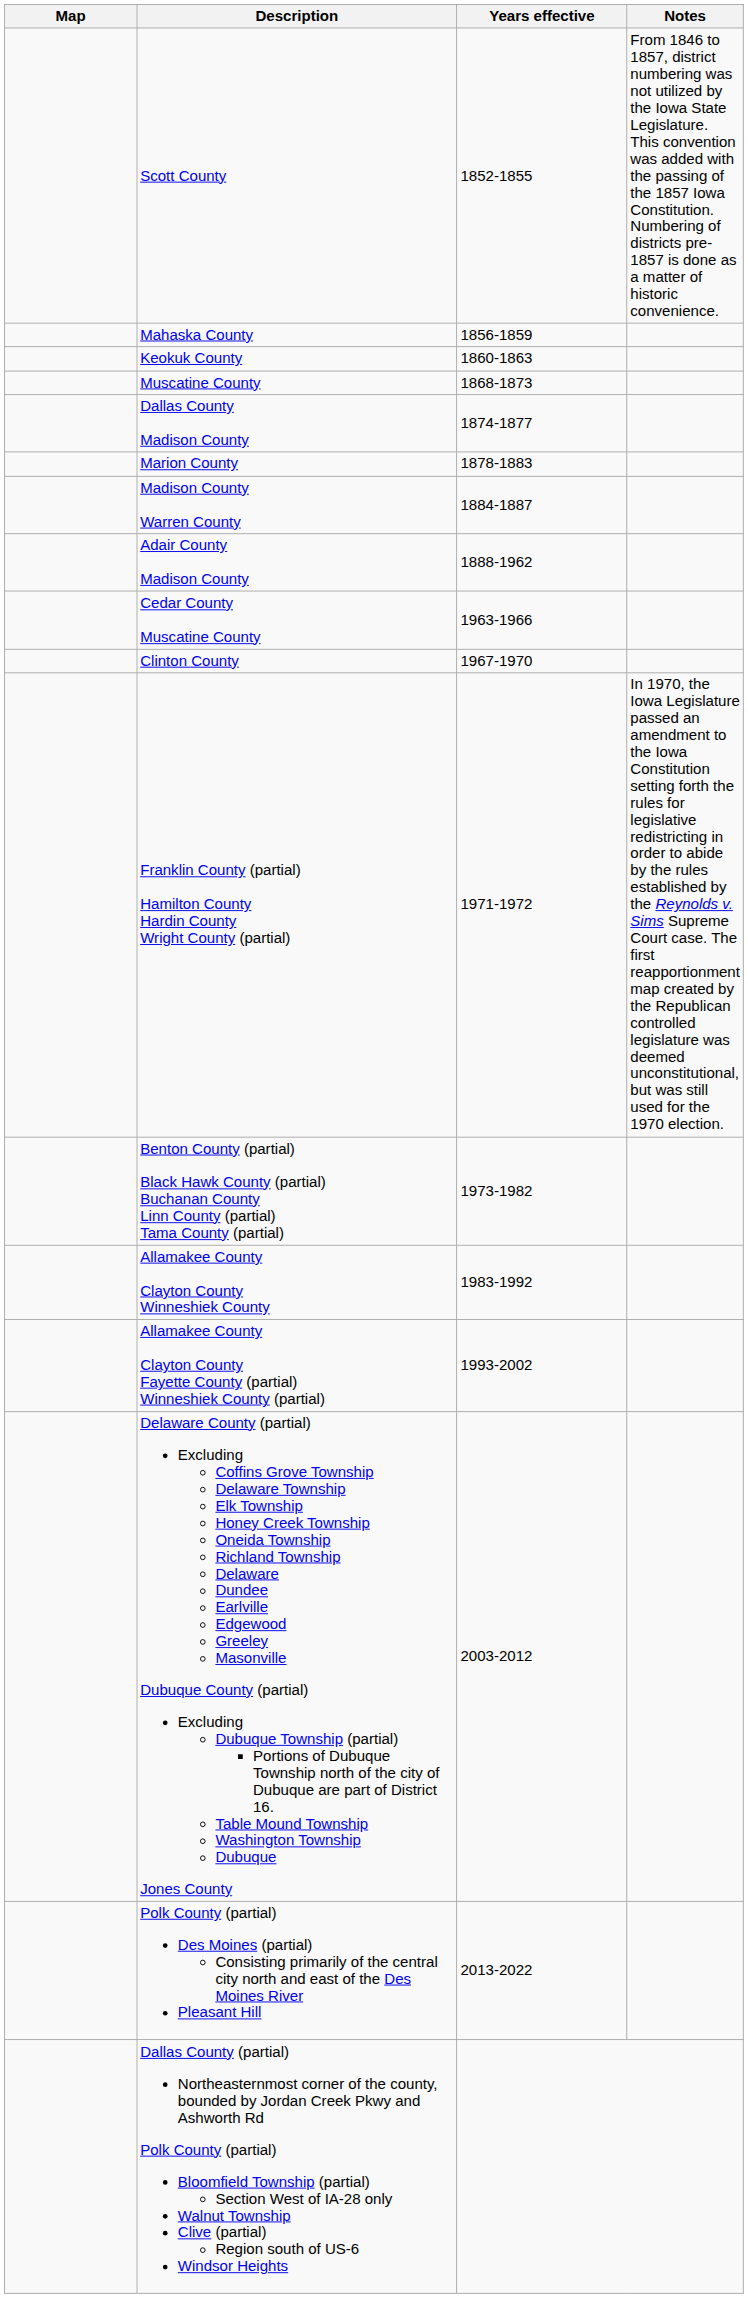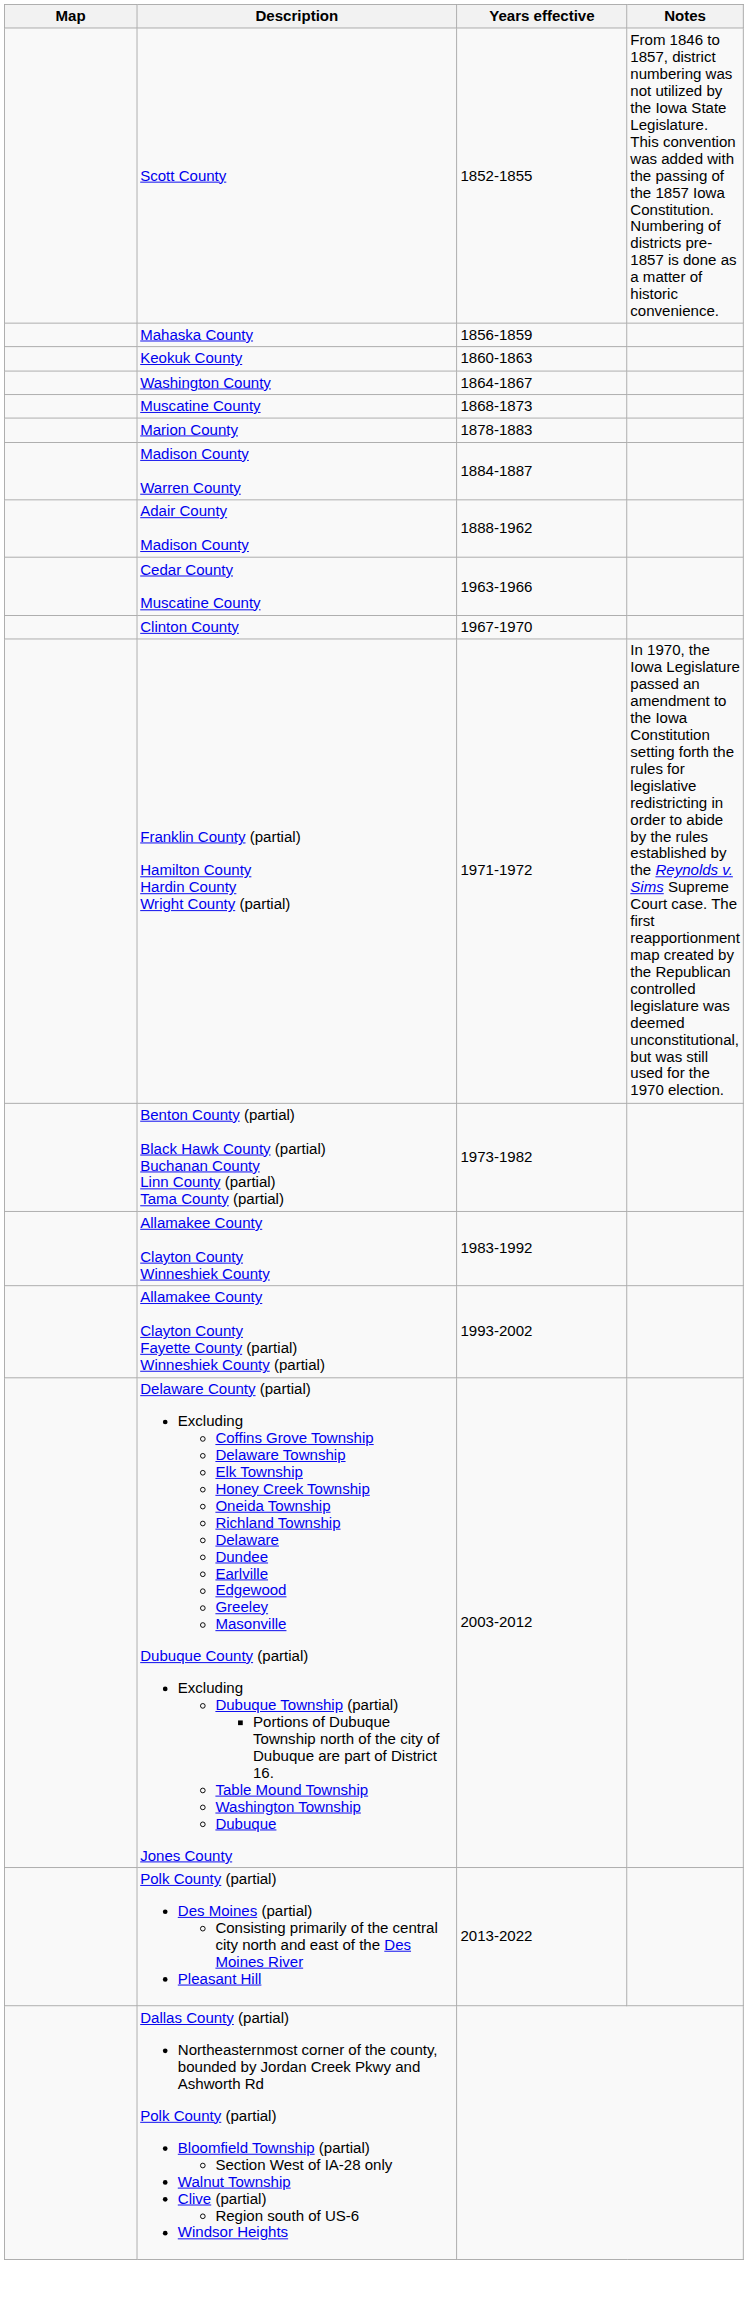+ row: Washington County | 1864-1867
- row: Dallas County Madison County | 1874-1877
